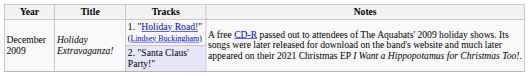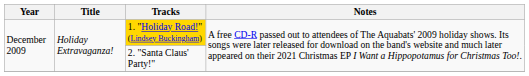1. "Holiday Road!" (Lindsey Buckingham) | Tracks: no background -> gold background
2. "Santa Claus' Party!" | Tracks: lavender background -> no background
